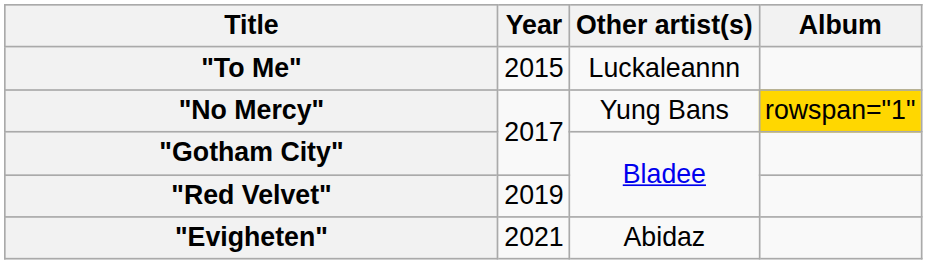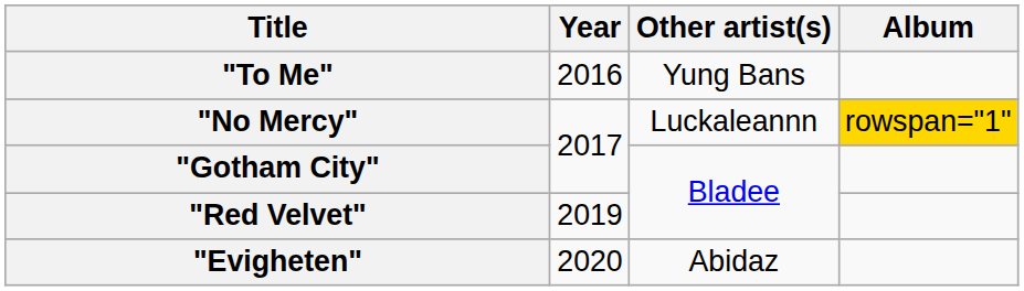"To Me" | Year: 2015 -> 2016
"To Me" | Other artist(s): Luckaleannn -> Yung Bans
"No Mercy" | Other artist(s): Yung Bans -> Luckaleannn
"Evigheten" | Year: 2021 -> 2020
